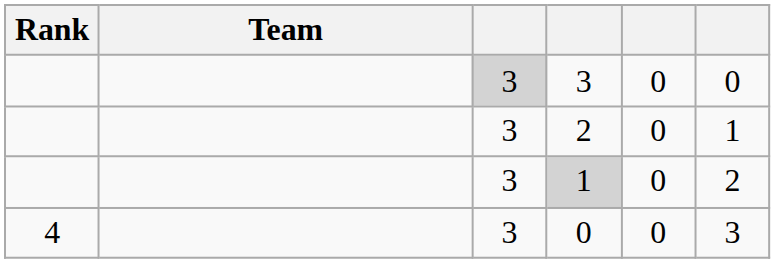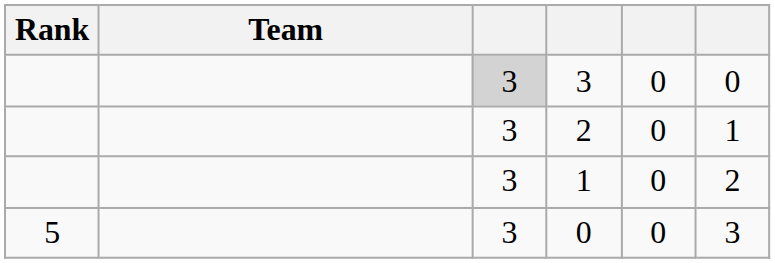row 4 | column 4: lightgrey background -> no background
row 5 | Rank: 4 -> 5
